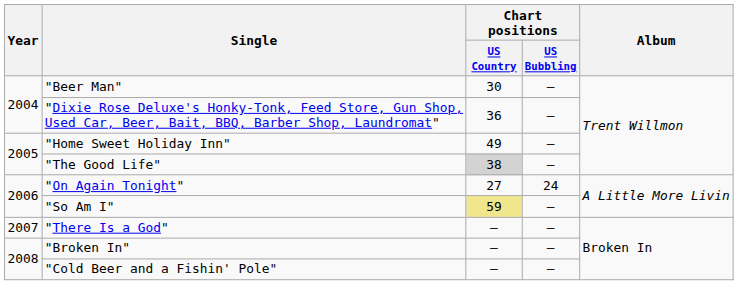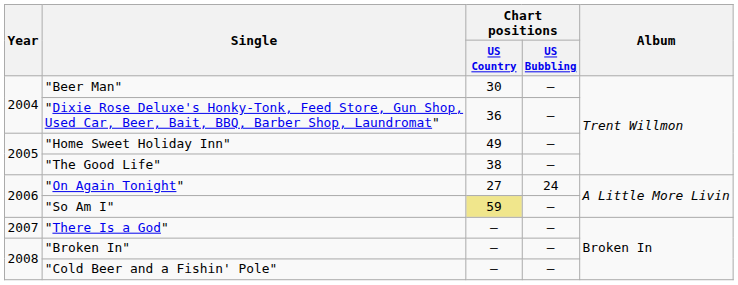"The Good Life" | Chart positions / US Country: lightgrey background -> no background
